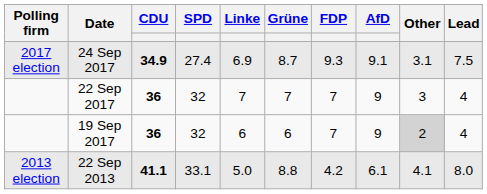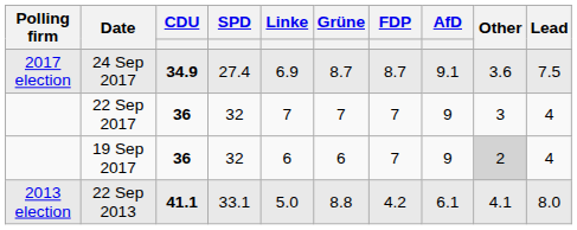24 Sep 2017 | FDP: 9.3 -> 8.7
24 Sep 2017 | Other: 3.1 -> 3.6
